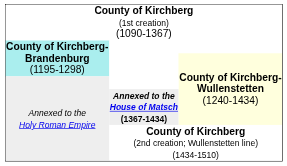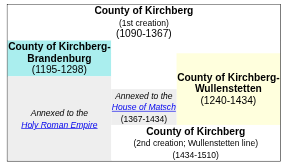Annexed to the House of Matsch (1367-1434) | column 2: bold -> normal
